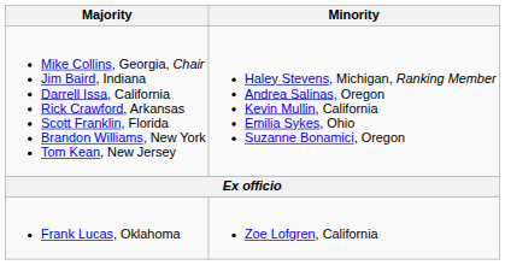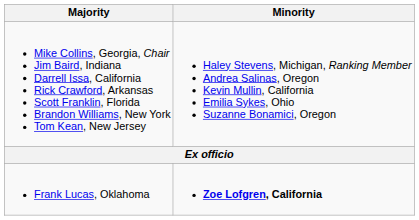Frank Lucas, Oklahoma | Minority: normal -> bold
